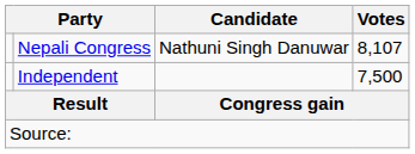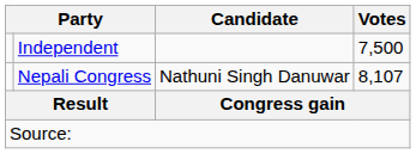rows swapped: Nepali Congress <-> Independent
